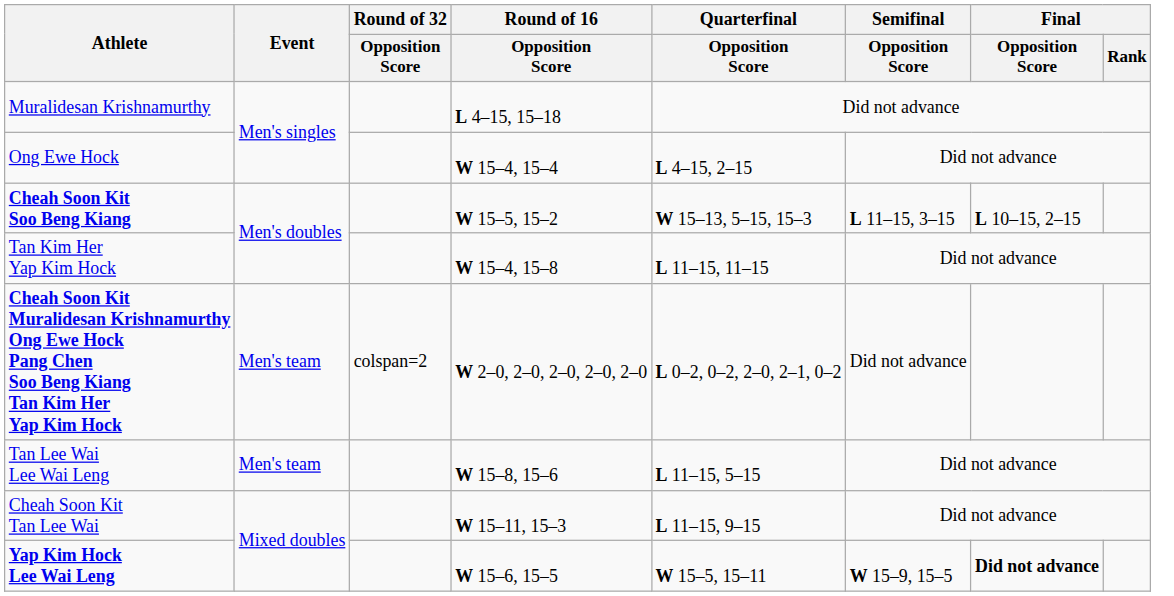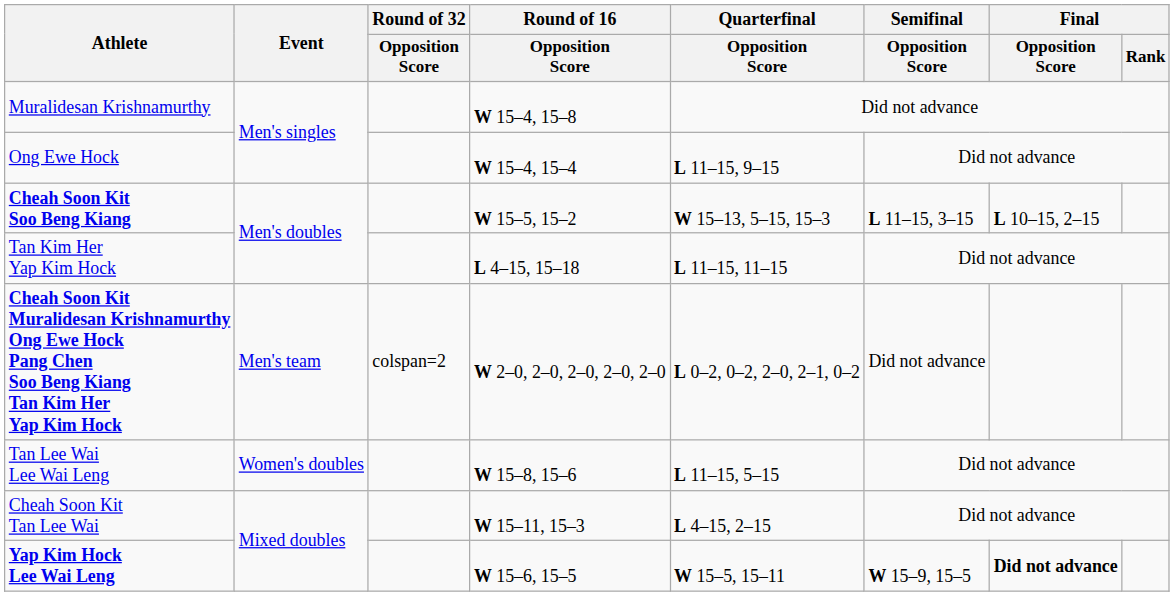Muralidesan Krishnamurthy | Round of 16 / Opposition Score: L 4–15, 15–18 -> W 15–4, 15–8
Ong Ewe Hock | Quarterfinal / Opposition Score: L 4–15, 2–15 -> L 11–15, 9–15
Tan Kim Her Yap Kim Hock | Round of 16 / Opposition Score: W 15–4, 15–8 -> L 4–15, 15–18
Tan Lee Wai Lee Wai Leng | Event: Men's team -> Women's doubles
Cheah Soon Kit Tan Lee Wai | Quarterfinal / Opposition Score: L 11–15, 9–15 -> L 4–15, 2–15
